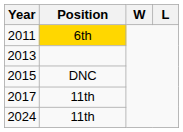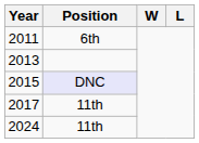2011 | Position: gold background -> no background
2015 | Position: no background -> lavender background
